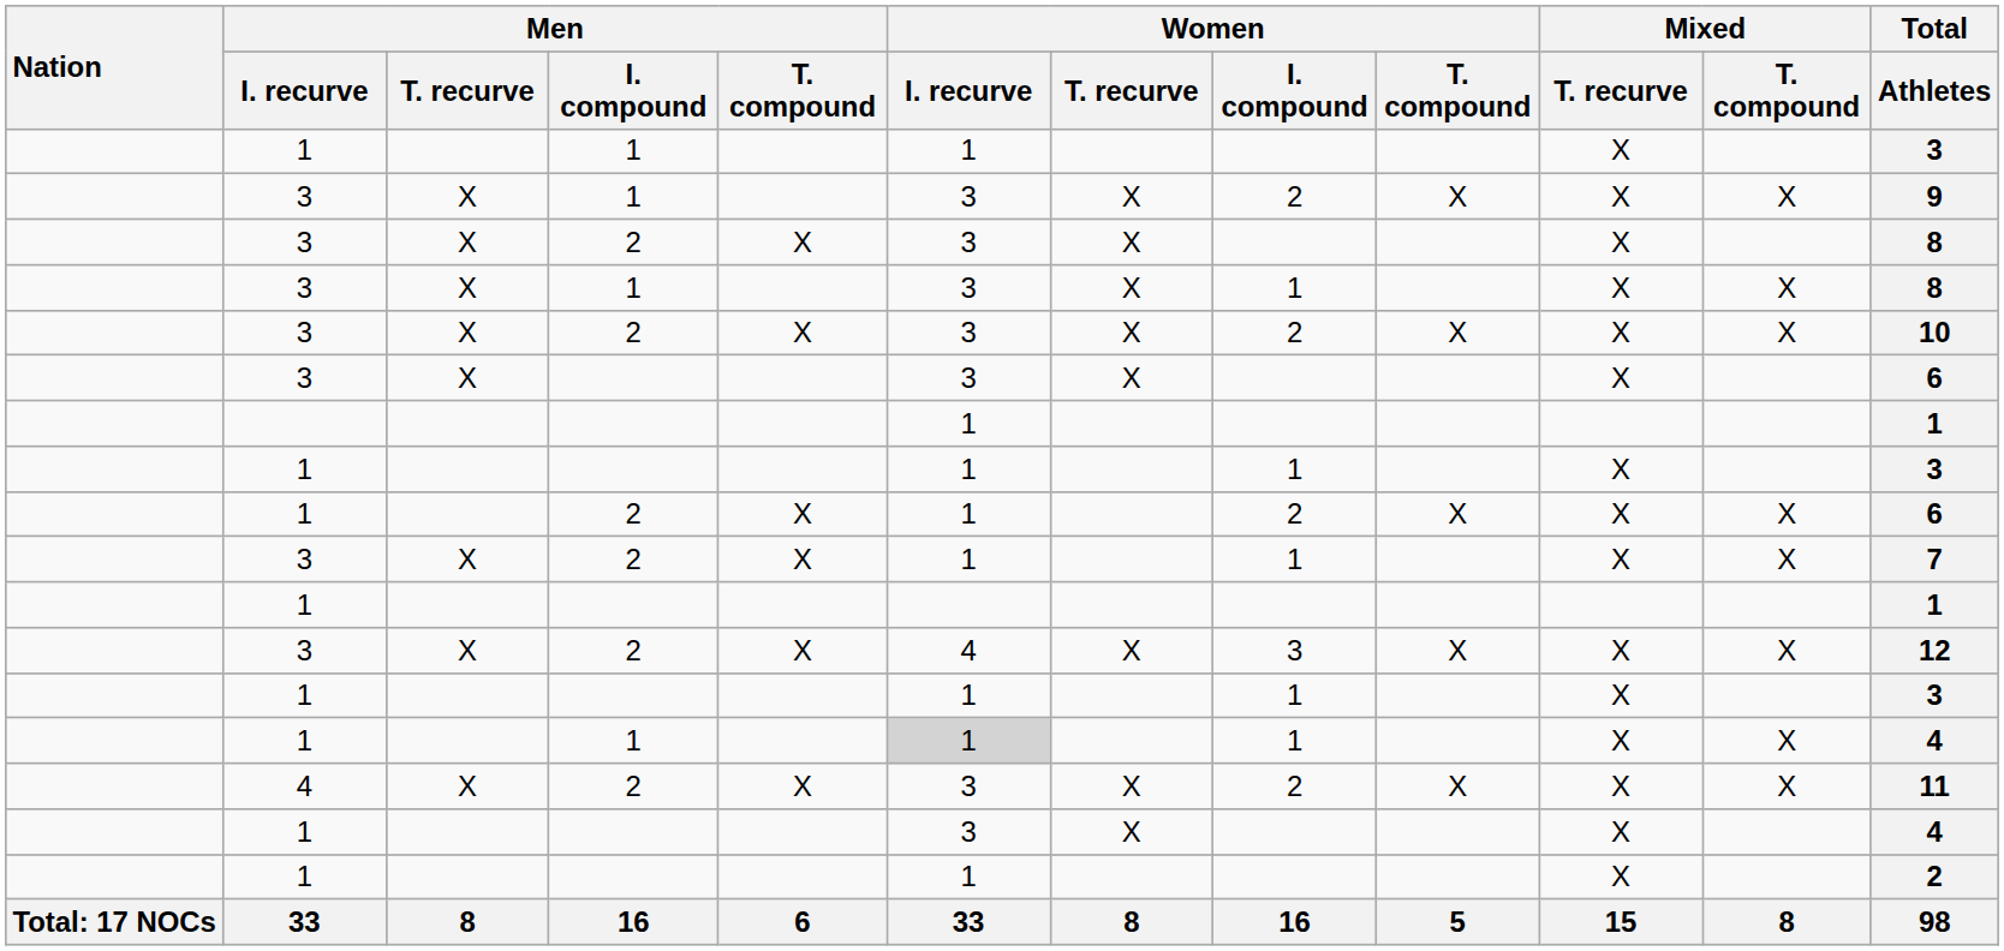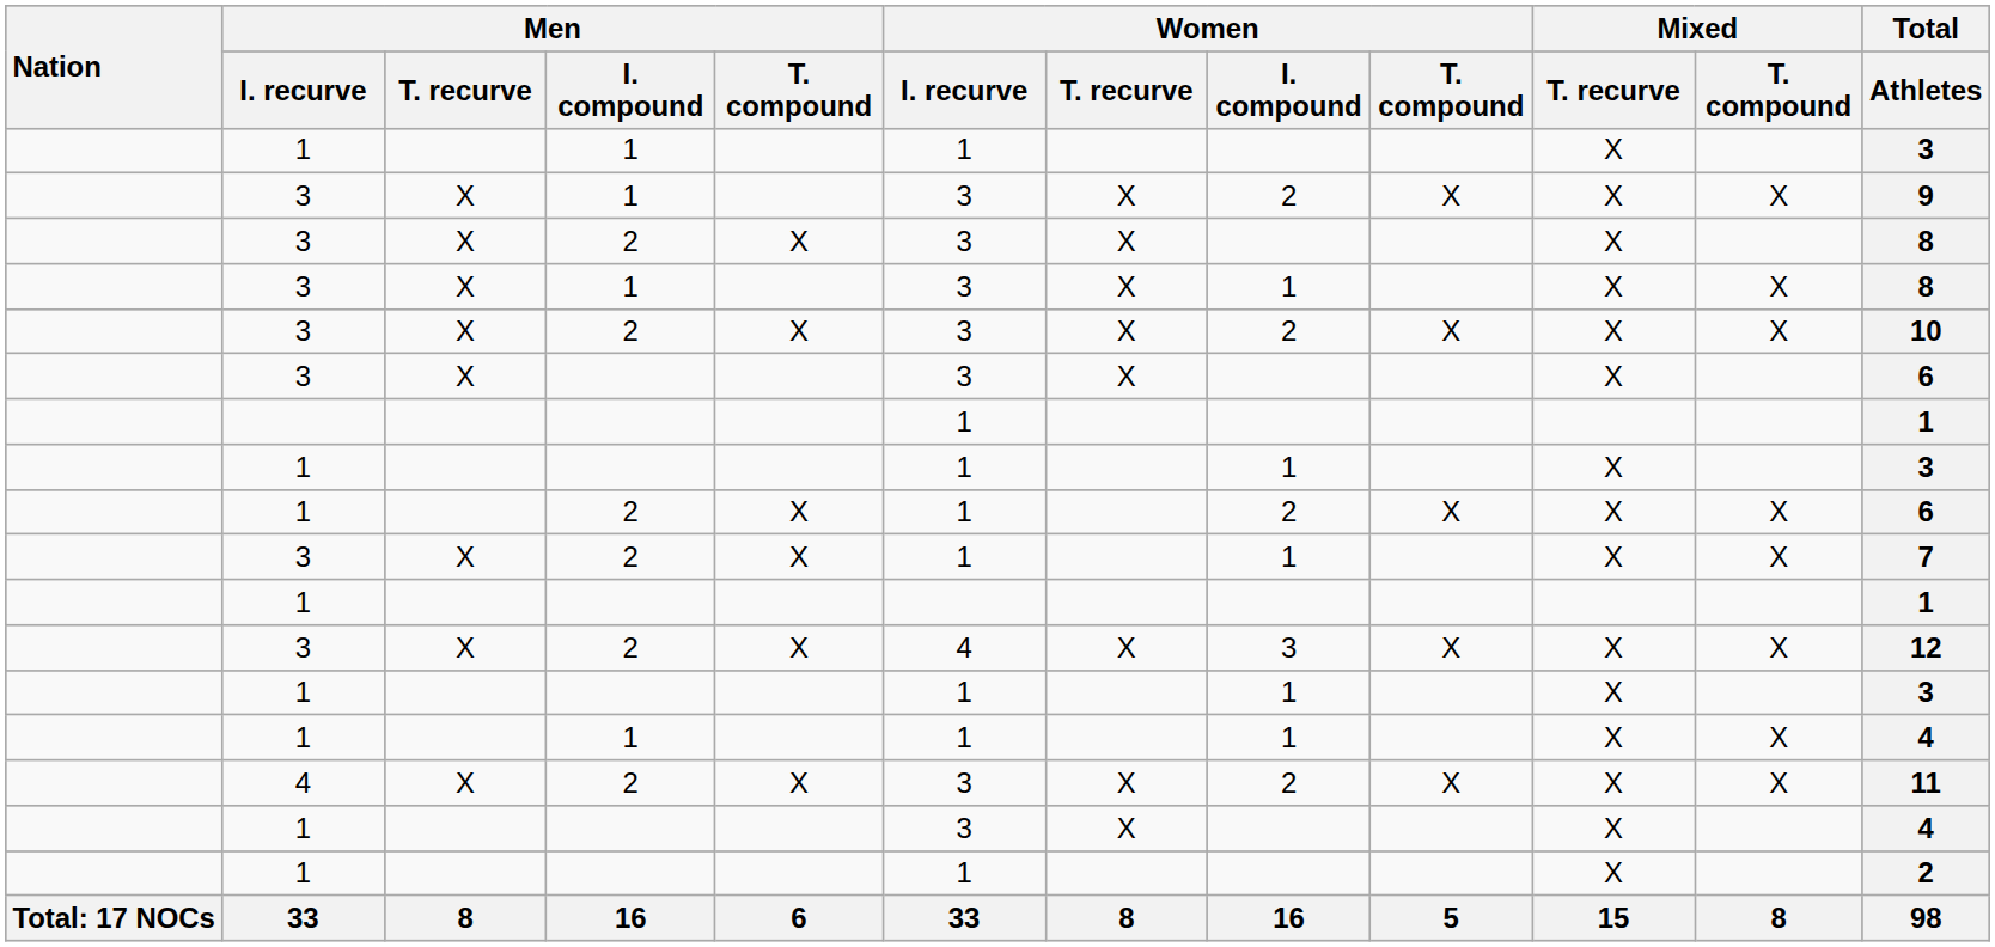row 16 | Women / I. recurve: lightgrey background -> no background
